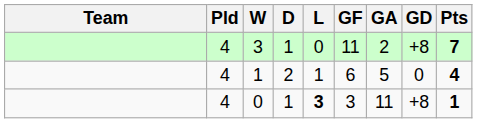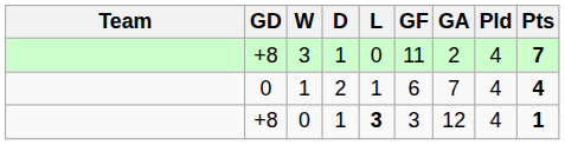columns swapped: Pld <-> GD
row 3 | GA: 5 -> 7
row 4 | GA: 11 -> 12
